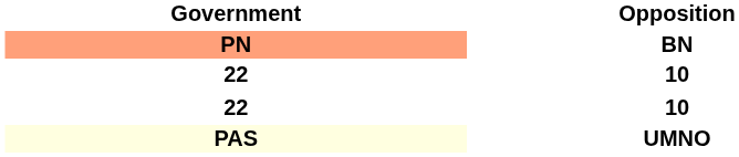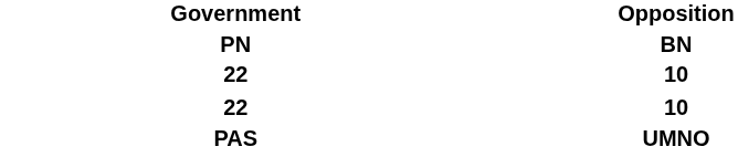row 2 | Government: lightsalmon background -> no background
row 5 | Government: lightyellow background -> no background
